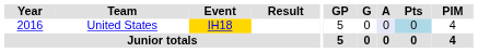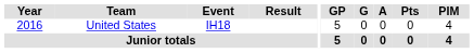United States | Event: gold background -> no background
United States | A: lavender background -> no background
United States | Pts: lightblue background -> no background
